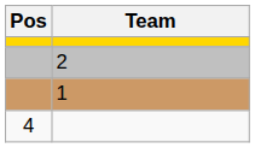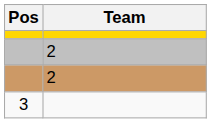row 4 | Team: 1 -> 2
row 5 | Pos: 4 -> 3
